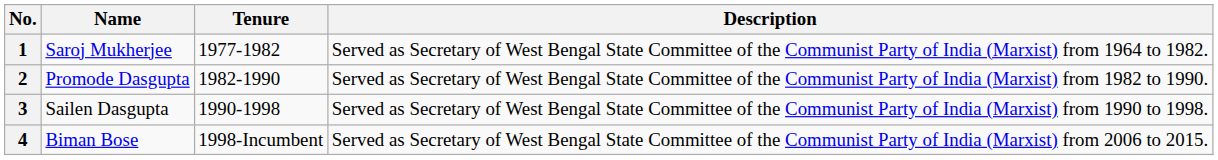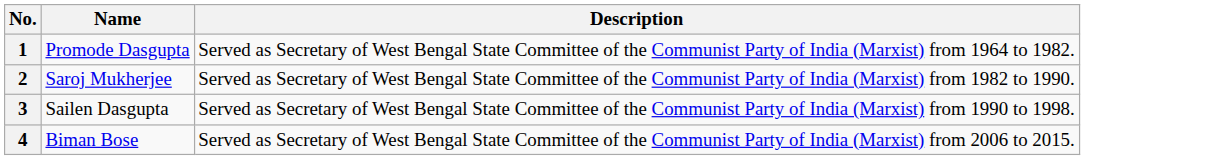- column: Tenure | 1977-1982 | 1982-1990 | 1990-1998 | 1998-Incumbent
1 | Name: Saroj Mukherjee -> Promode Dasgupta
2 | Name: Promode Dasgupta -> Saroj Mukherjee
